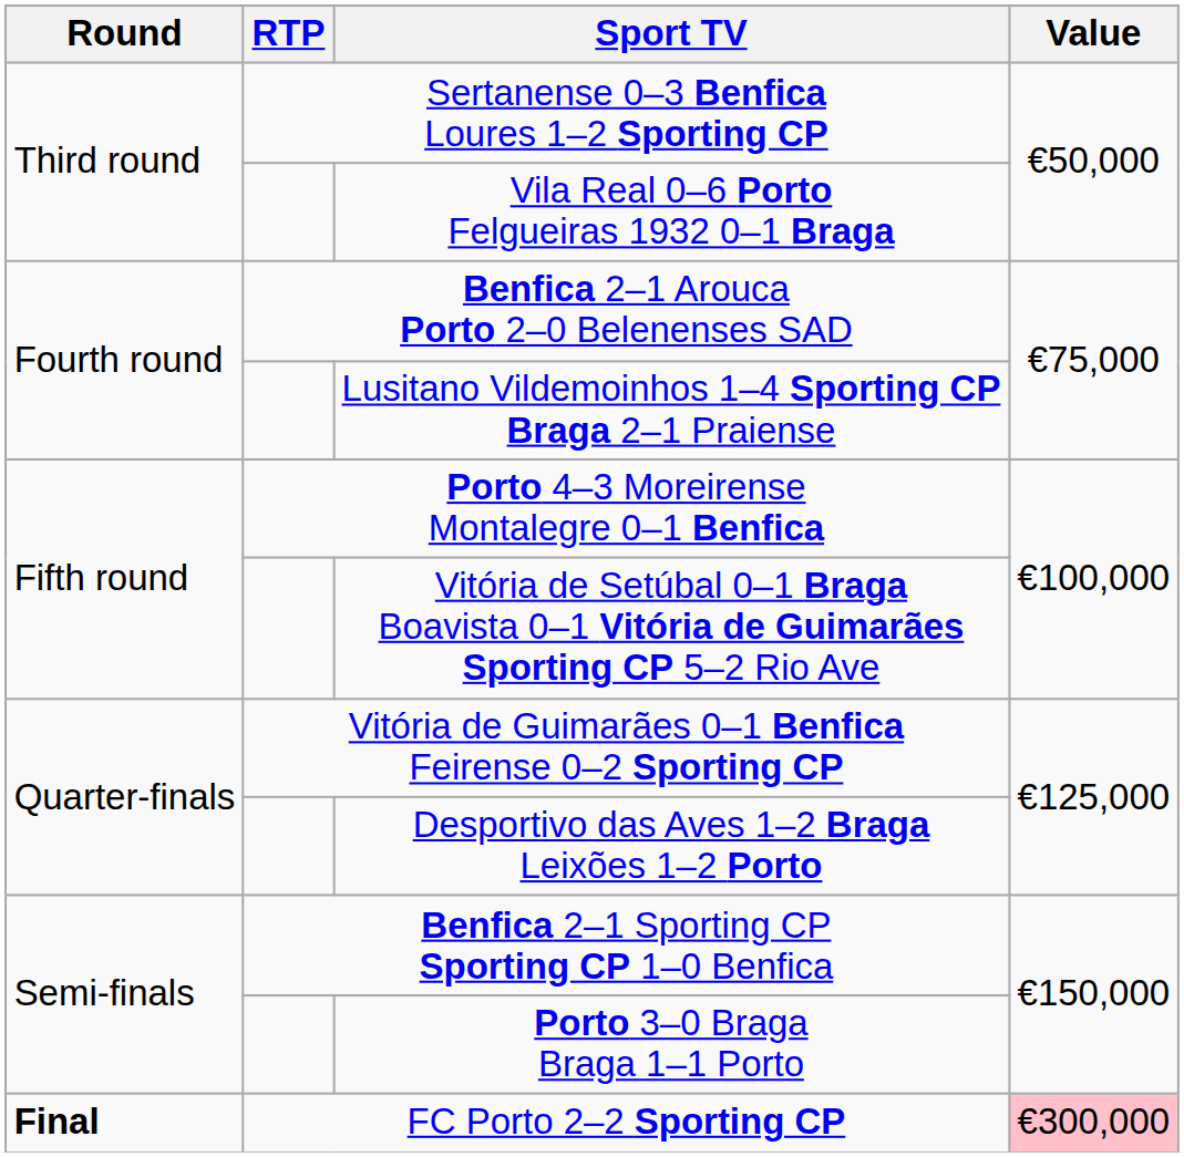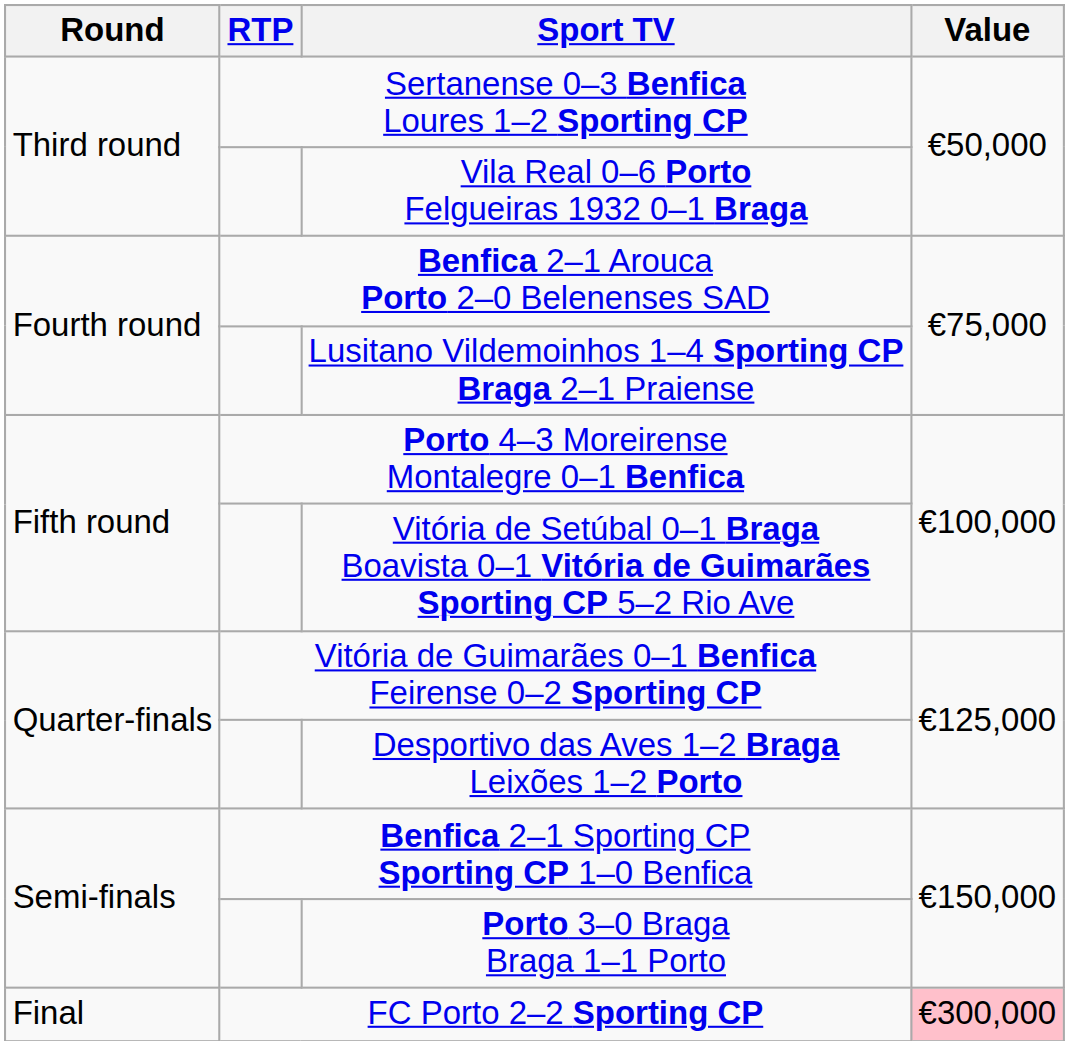FC Porto 2–2 Sporting CP | Round: bold -> normal
